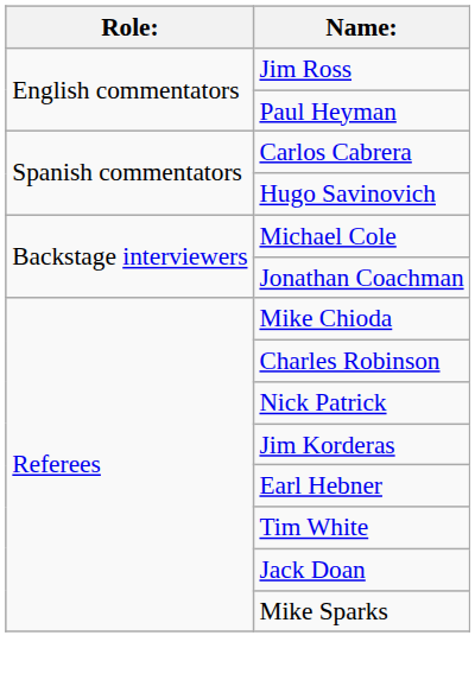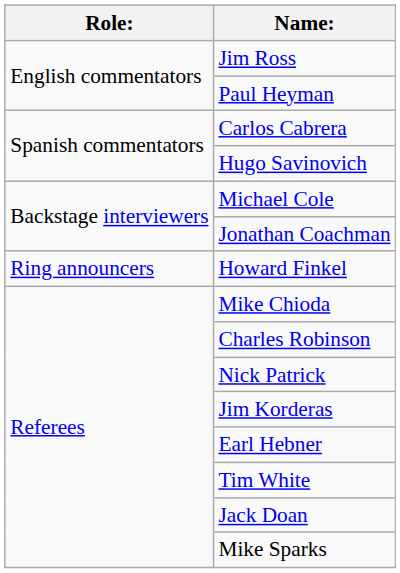+ row: Ring announcers | Howard Finkel
